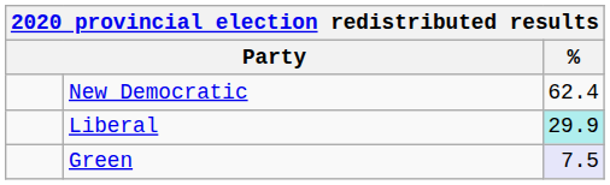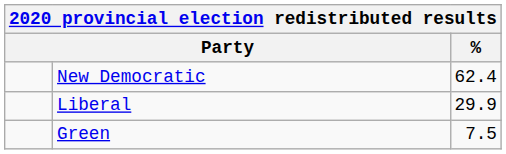Liberal | %: paleturquoise background -> no background
Green | %: lavender background -> no background
